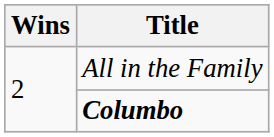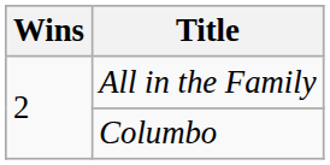Columbo | Title: bold -> normal
